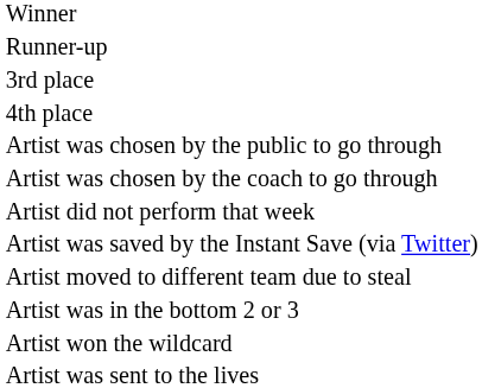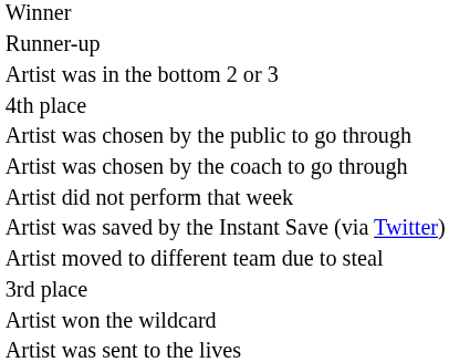row 3 | column 1: 3rd place -> Artist was in the bottom 2 or 3
row 10 | column 1: Artist was in the bottom 2 or 3 -> 3rd place
